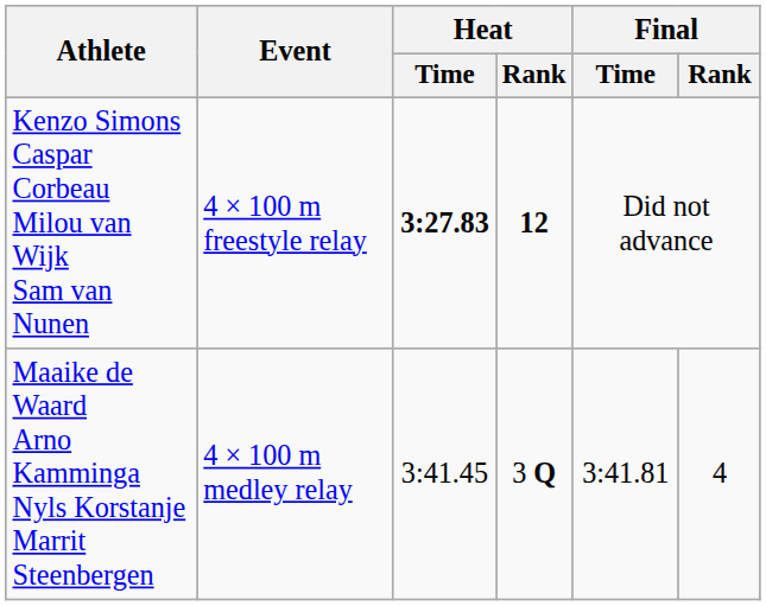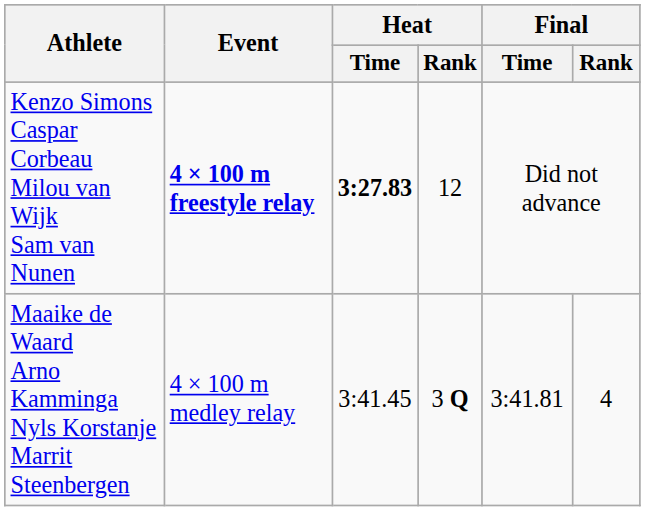Kenzo Simons Caspar Corbeau Milou van Wijk Sam van Nunen | Event: normal -> bold
Kenzo Simons Caspar Corbeau Milou van Wijk Sam van Nunen | Heat / Rank: bold -> normal
